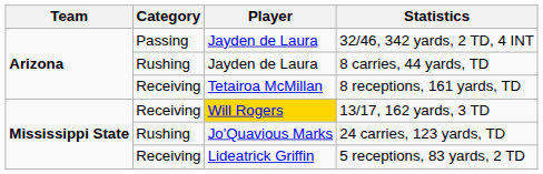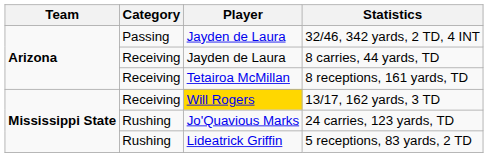8 carries, 44 yards, TD | Category: Rushing -> Receiving
5 receptions, 83 yards, 2 TD | Category: Receiving -> Rushing
